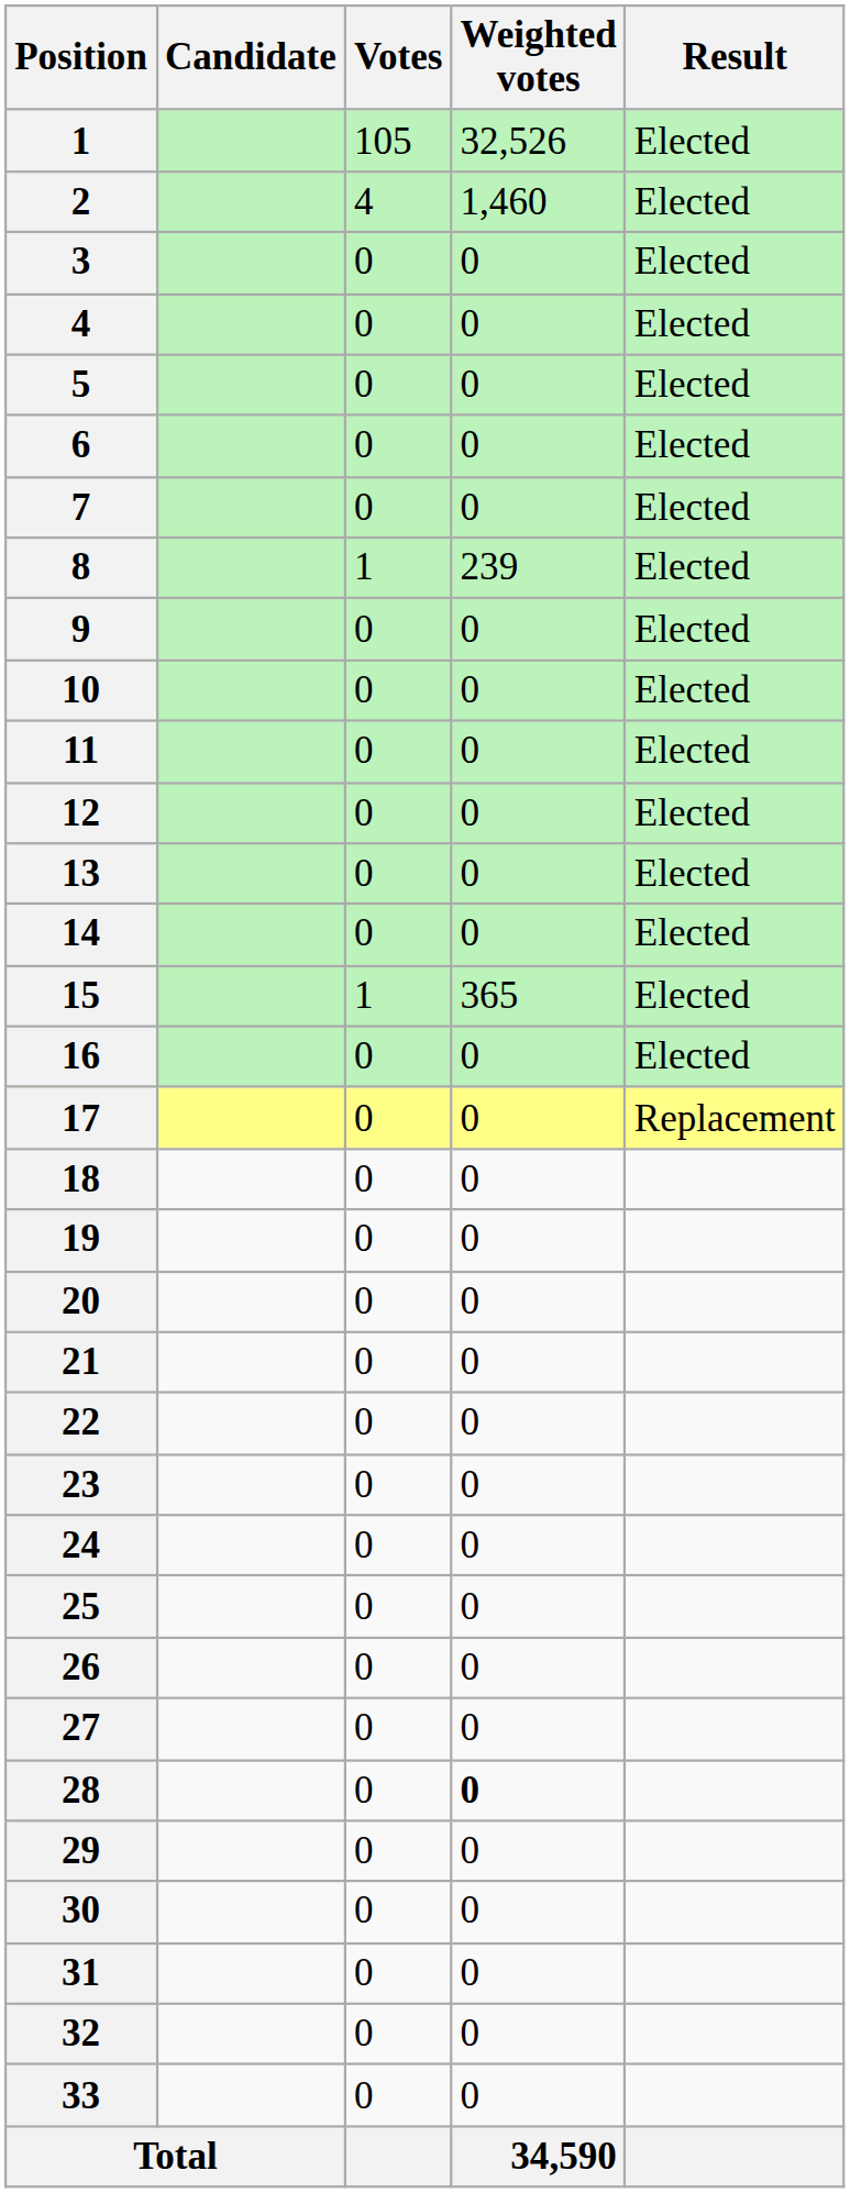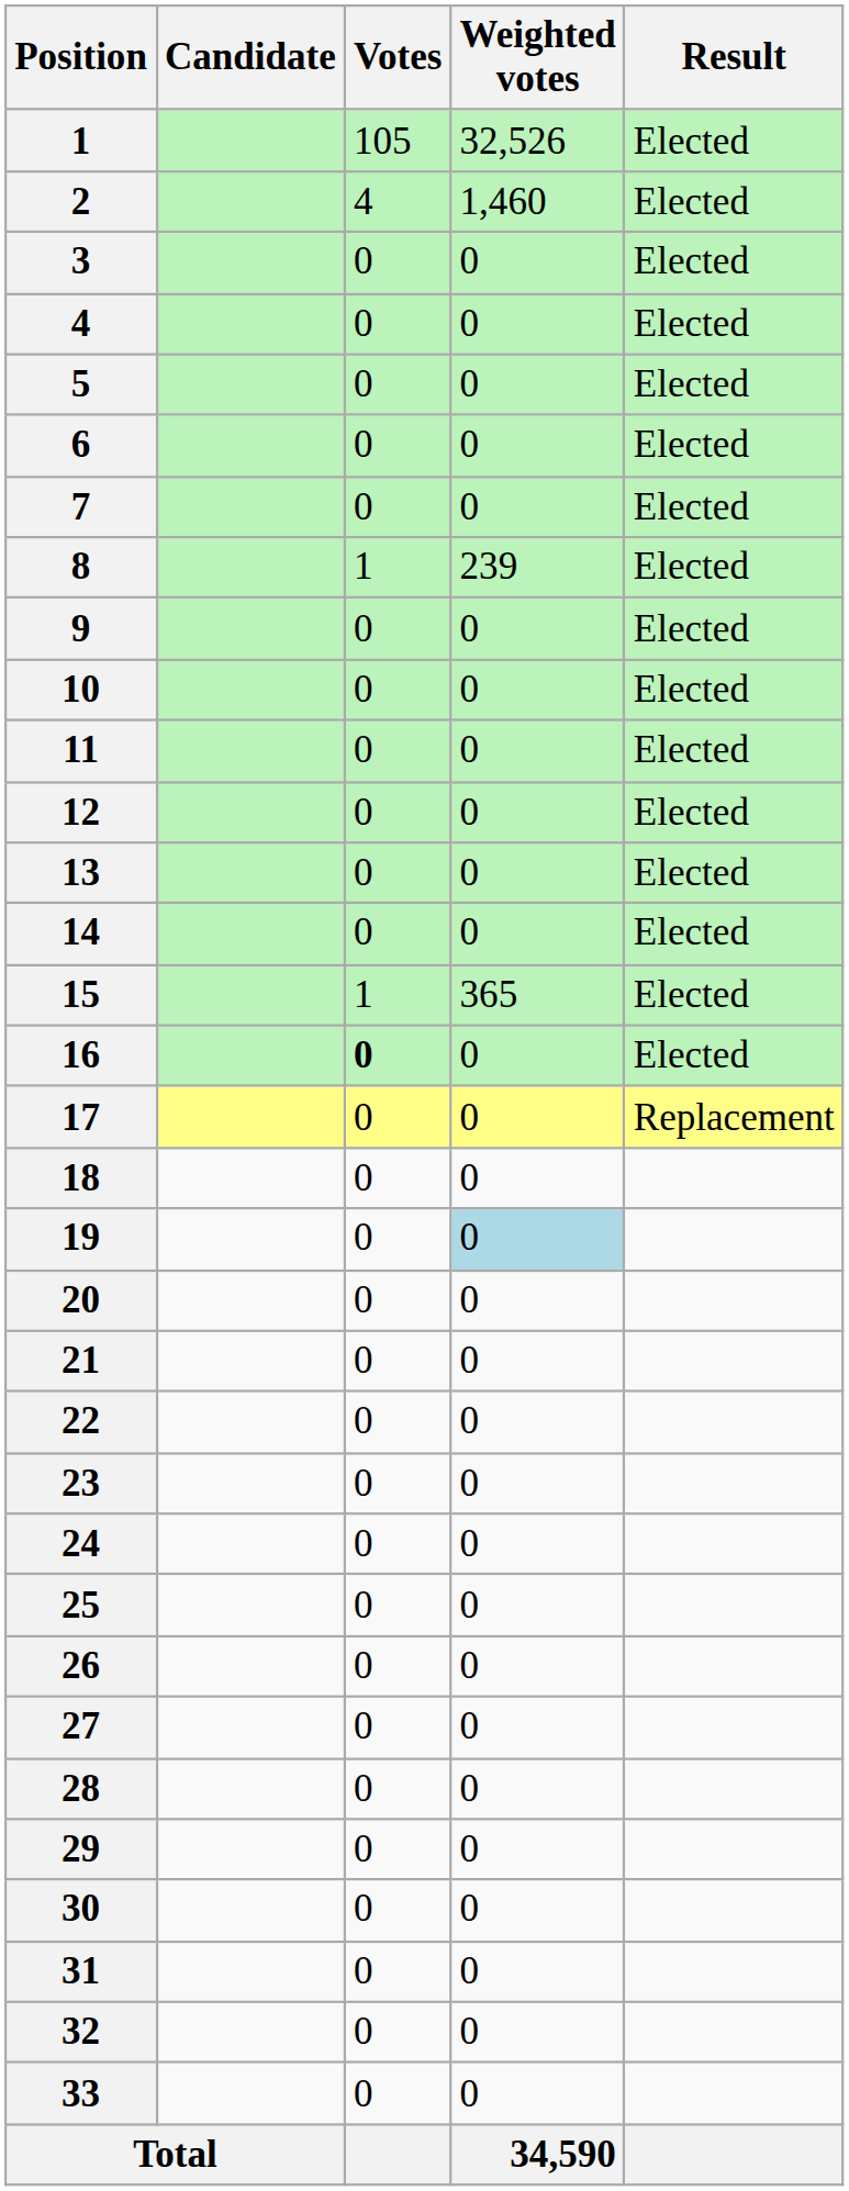16 | Votes: normal -> bold
19 | Weighted votes: no background -> lightblue background
28 | Weighted votes: bold -> normal
